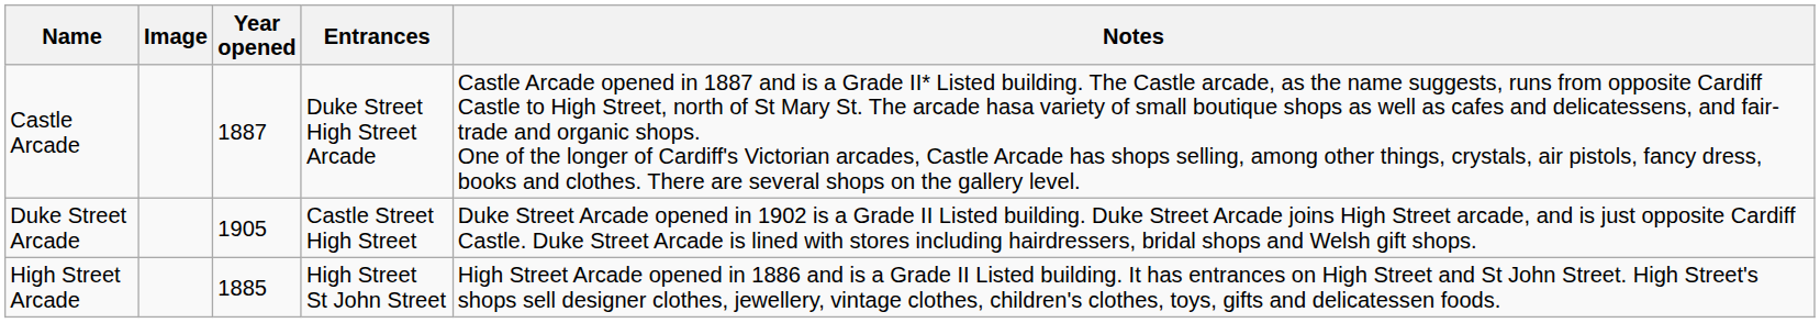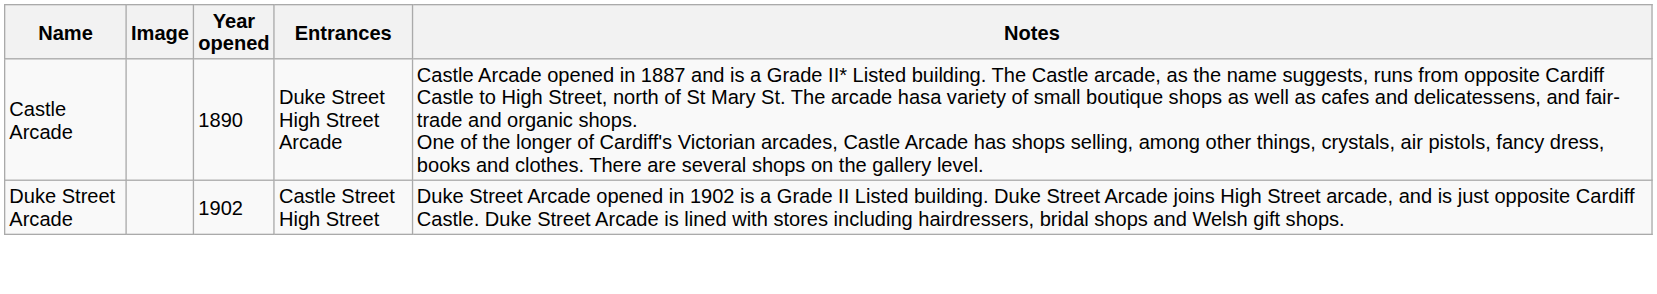Castle Arcade | Year opened: 1887 -> 1890
Duke Street Arcade | Year opened: 1905 -> 1902
- row: High Street Arcade | 1885 | High Street St John Street | High Street Arcade opened in 1886 and is a Grade II Listed building. It has entrances on High Street and St John Street. High Street's shops sell designer clothes, jewellery, vintage clothes, children's clothes, toys, gifts and delicatessen foods.
